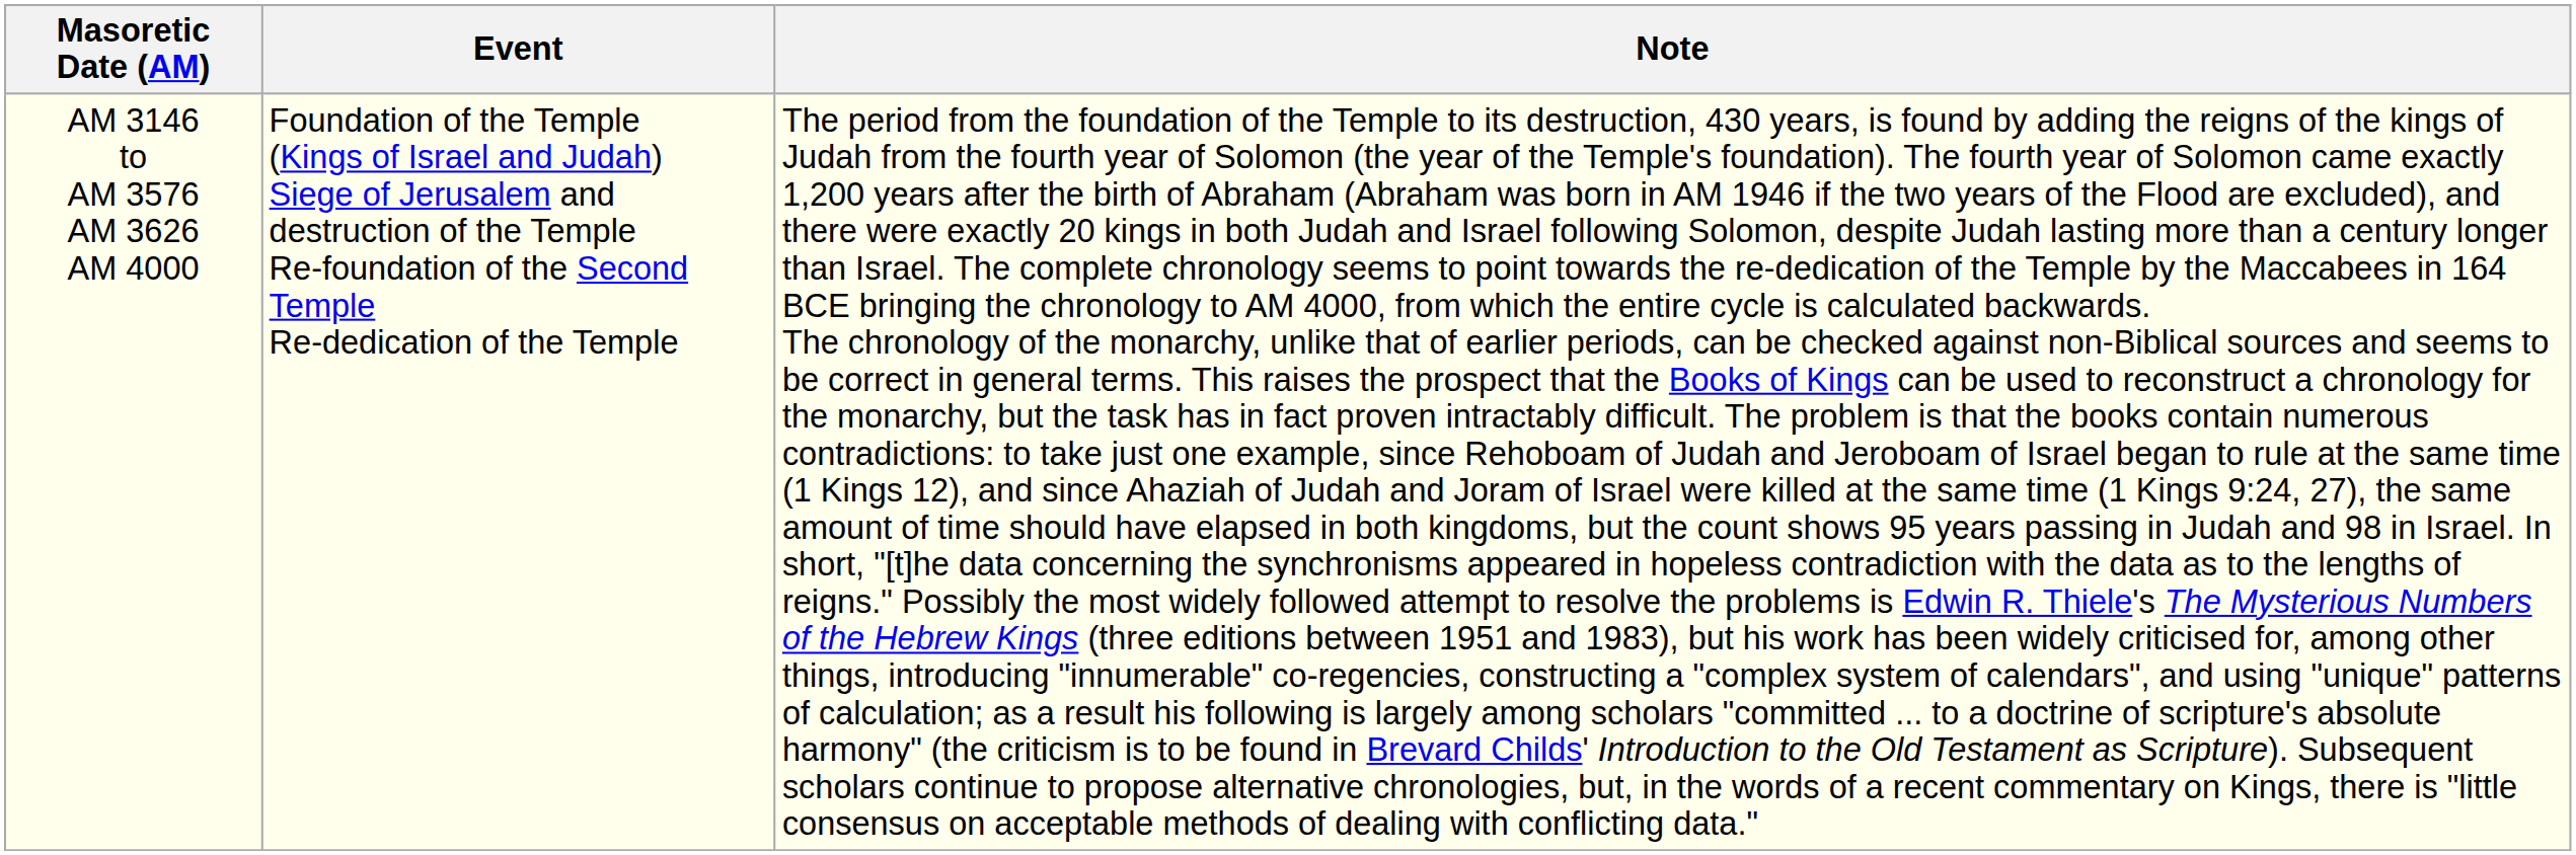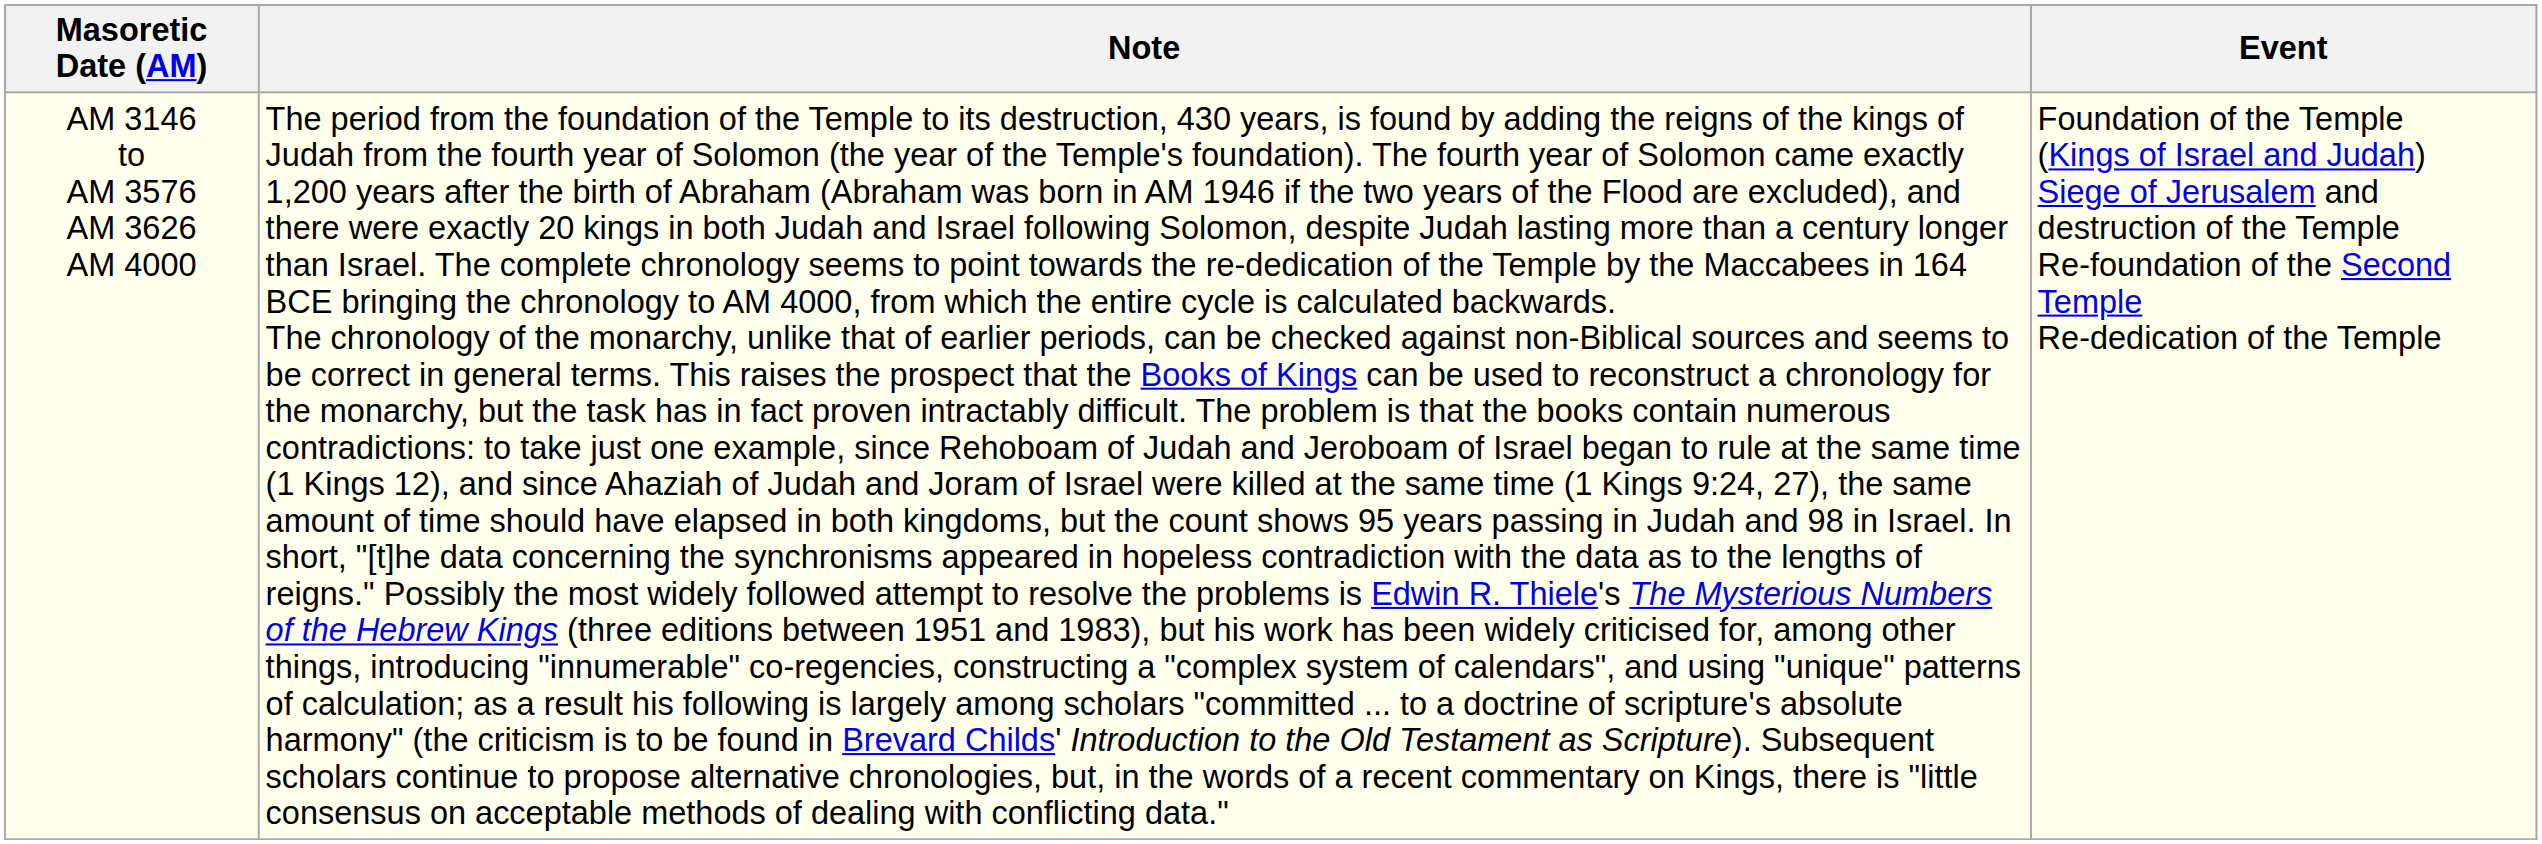columns swapped: Event <-> Note
